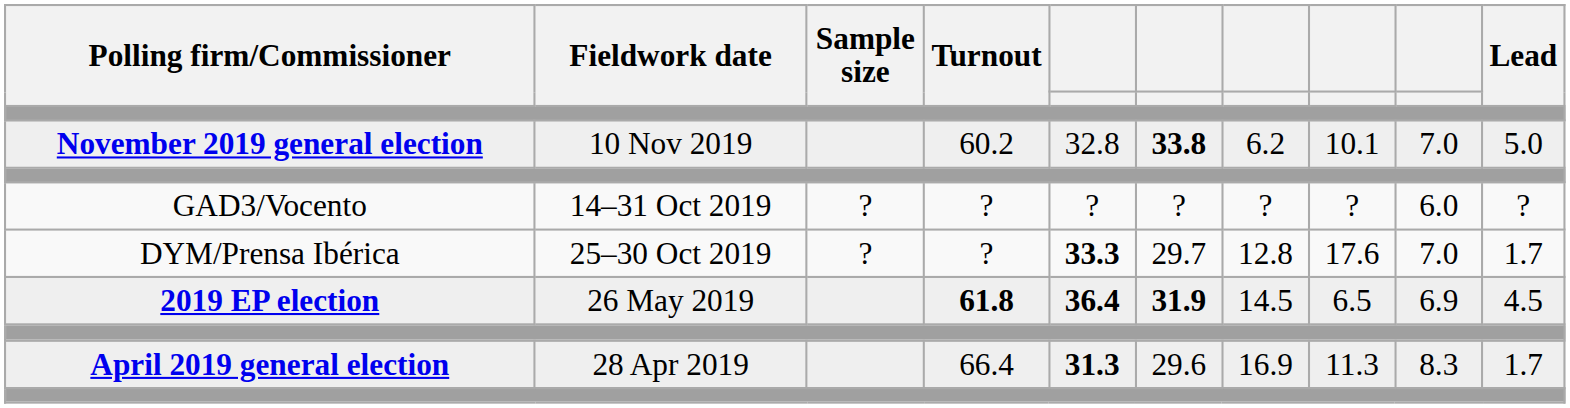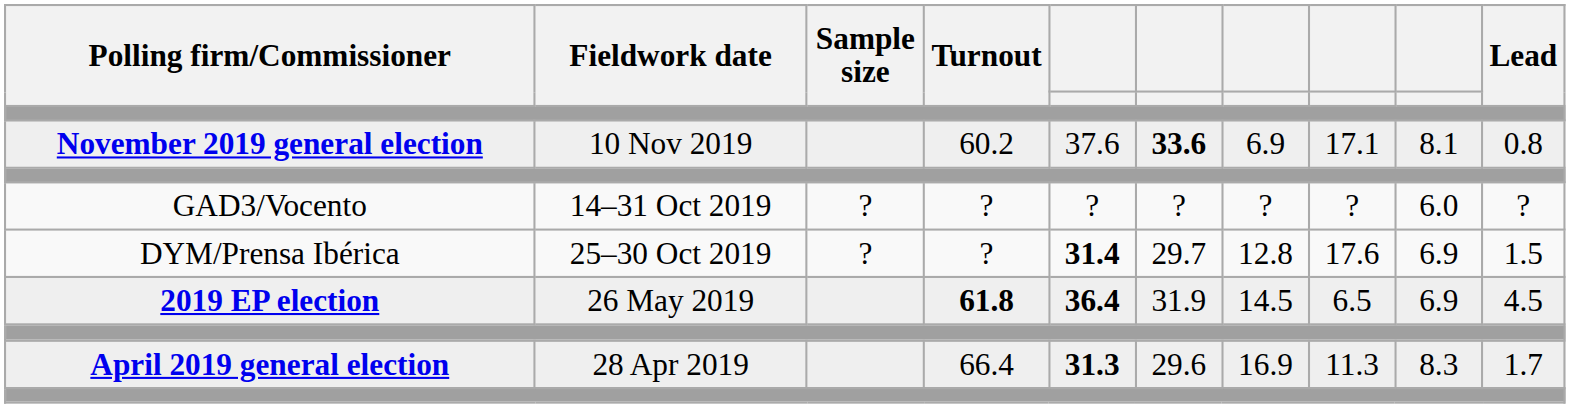November 2019 general election | column 5: 32.8 -> 37.6
November 2019 general election | column 6: 33.8 -> 33.6
November 2019 general election | column 7: 6.2 -> 6.9
November 2019 general election | column 8: 10.1 -> 17.1
November 2019 general election | column 9: 7.0 -> 8.1
November 2019 general election | Lead: 5.0 -> 0.8
DYM/Prensa Ibérica | column 5: 33.3 -> 31.4
DYM/Prensa Ibérica | column 9: 7.0 -> 6.9
DYM/Prensa Ibérica | Lead: 1.7 -> 1.5
2019 EP election | column 6: bold -> normal
